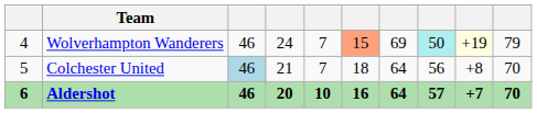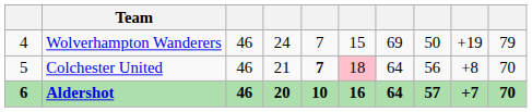Wolverhampton Wanderers | column 6: lightsalmon background -> no background
Wolverhampton Wanderers | column 8: paleturquoise background -> no background
Wolverhampton Wanderers | column 9: lightyellow background -> no background
Colchester United | column 3: lightblue background -> no background
Colchester United | column 5: normal -> bold
Colchester United | column 6: no background -> pink background
